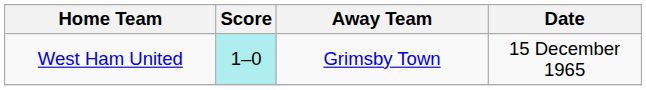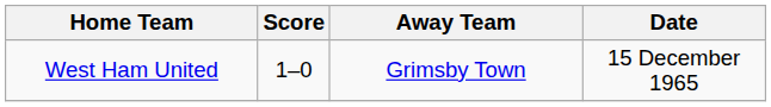West Ham United | Score: paleturquoise background -> no background
